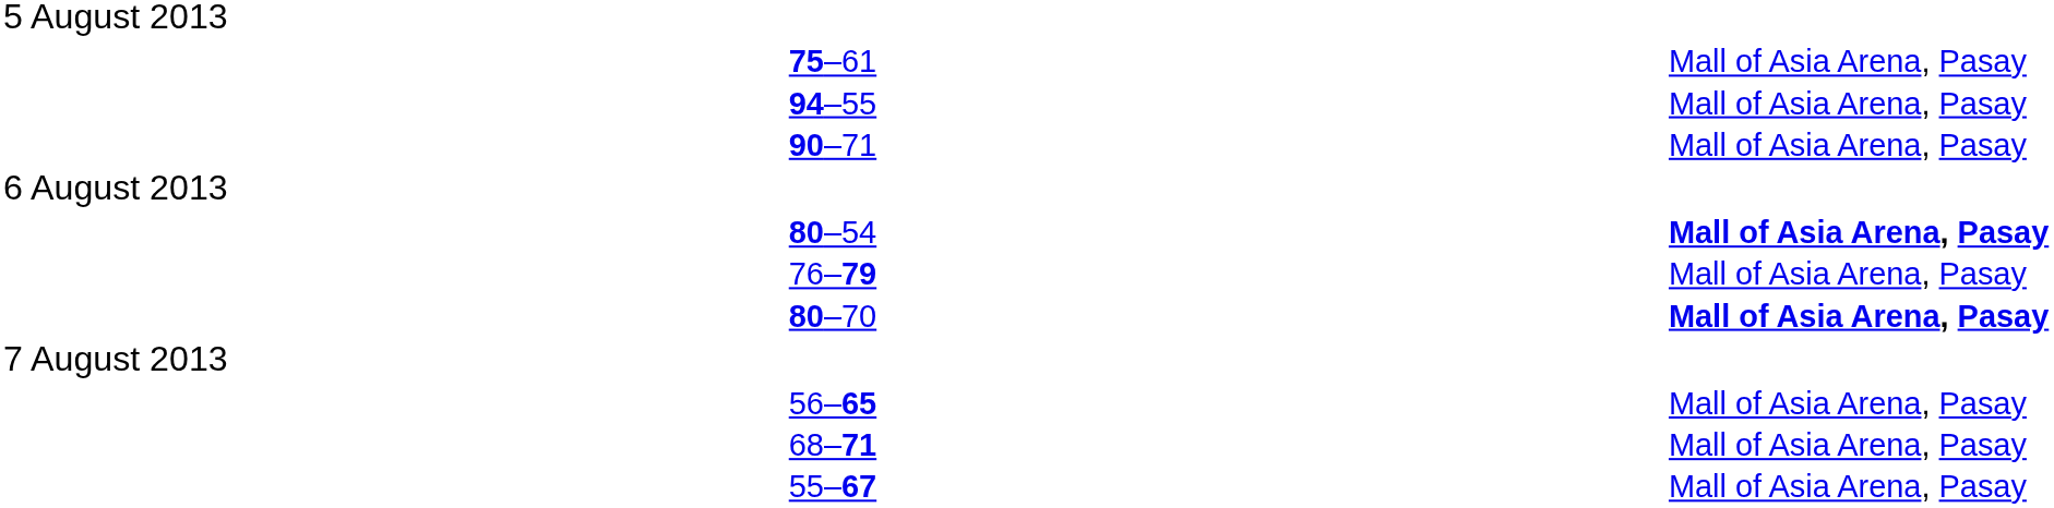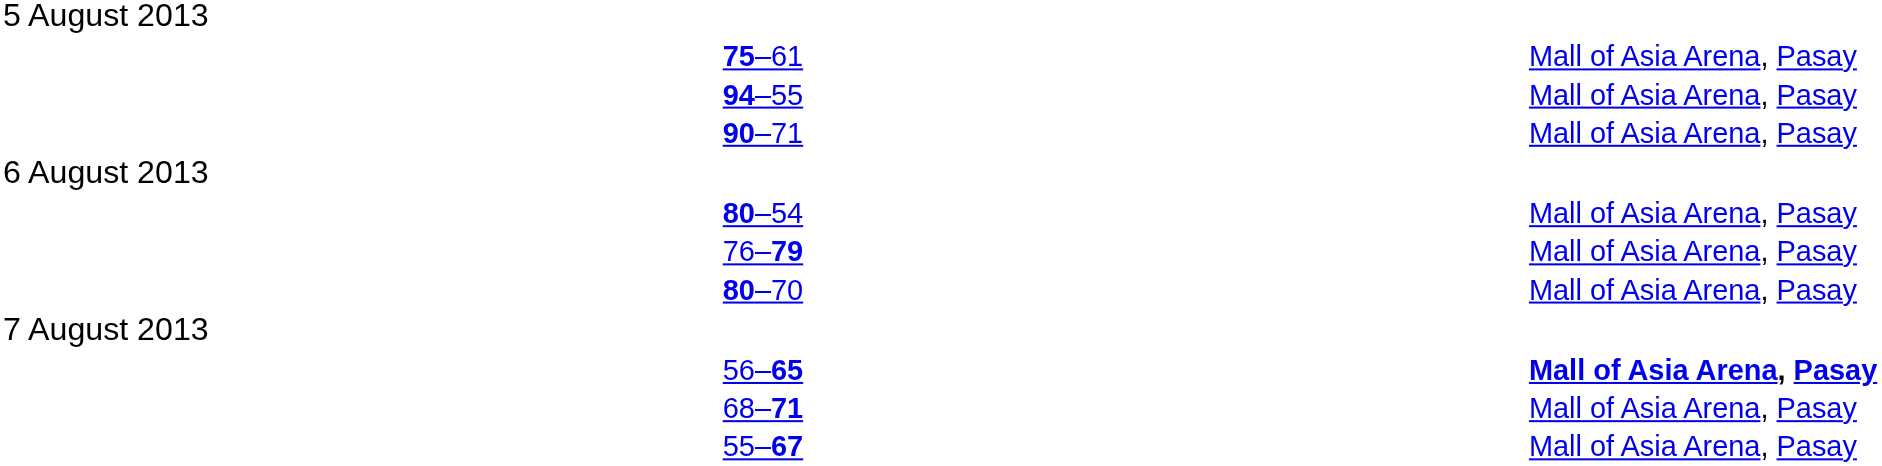80–54 | column 3: bold -> normal
80–70 | column 3: bold -> normal
56–65 | column 3: normal -> bold
